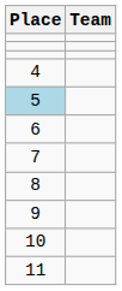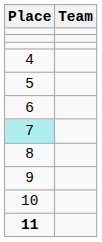row 6 | Place: lightblue background -> no background
row 8 | Place: no background -> paleturquoise background
row 12 | Place: normal -> bold
